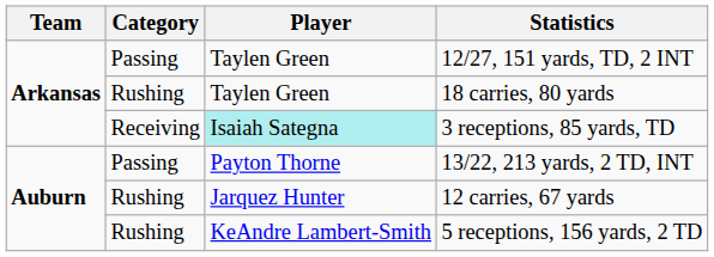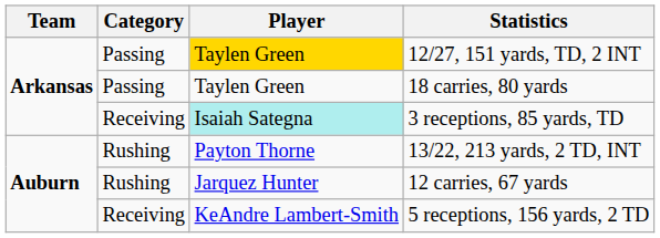12/27, 151 yards, TD, 2 INT | Player: no background -> gold background
18 carries, 80 yards | Category: Rushing -> Passing
13/22, 213 yards, 2 TD, INT | Category: Passing -> Rushing
5 receptions, 156 yards, 2 TD | Category: Rushing -> Receiving
